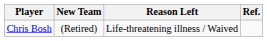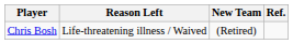columns swapped: Reason Left <-> New Team
